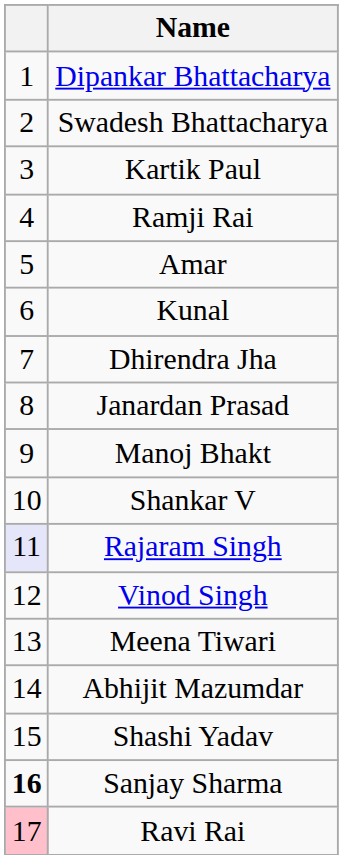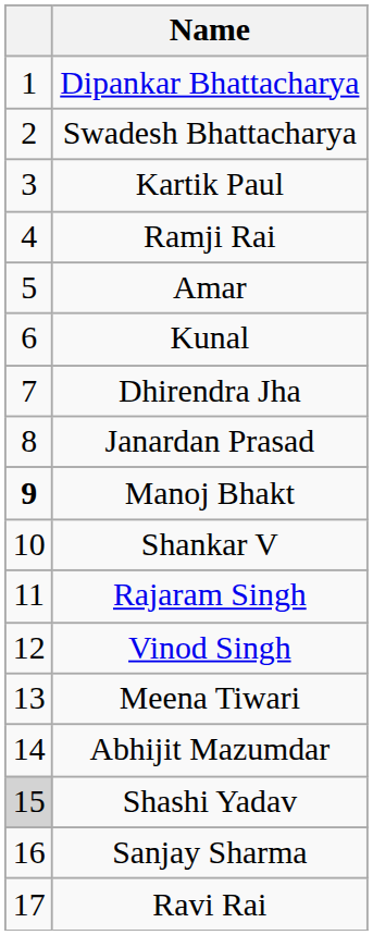Manoj Bhakt | column 1: normal -> bold
Rajaram Singh | column 1: lavender background -> no background
Shashi Yadav | column 1: no background -> lightgrey background
Sanjay Sharma | column 1: bold -> normal
Ravi Rai | column 1: pink background -> no background
